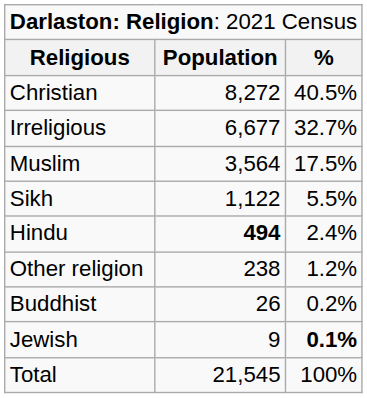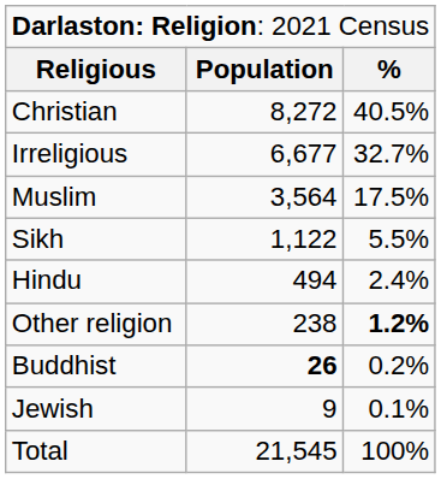Hindu | column 2: bold -> normal
Other religion | column 3: normal -> bold
Buddhist | column 2: normal -> bold
Jewish | column 3: bold -> normal
